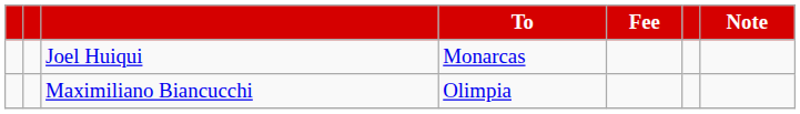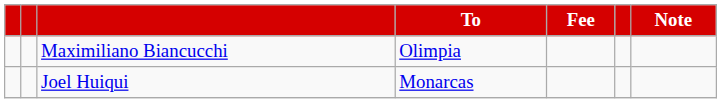rows swapped: Joel Huiqui <-> Maximiliano Biancucchi
